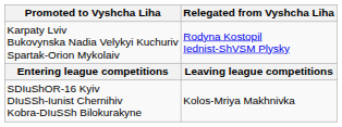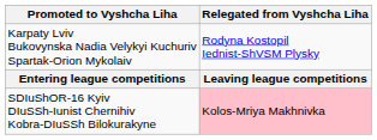row 4 | Relegated from Vyshcha Liha: no background -> pink background
